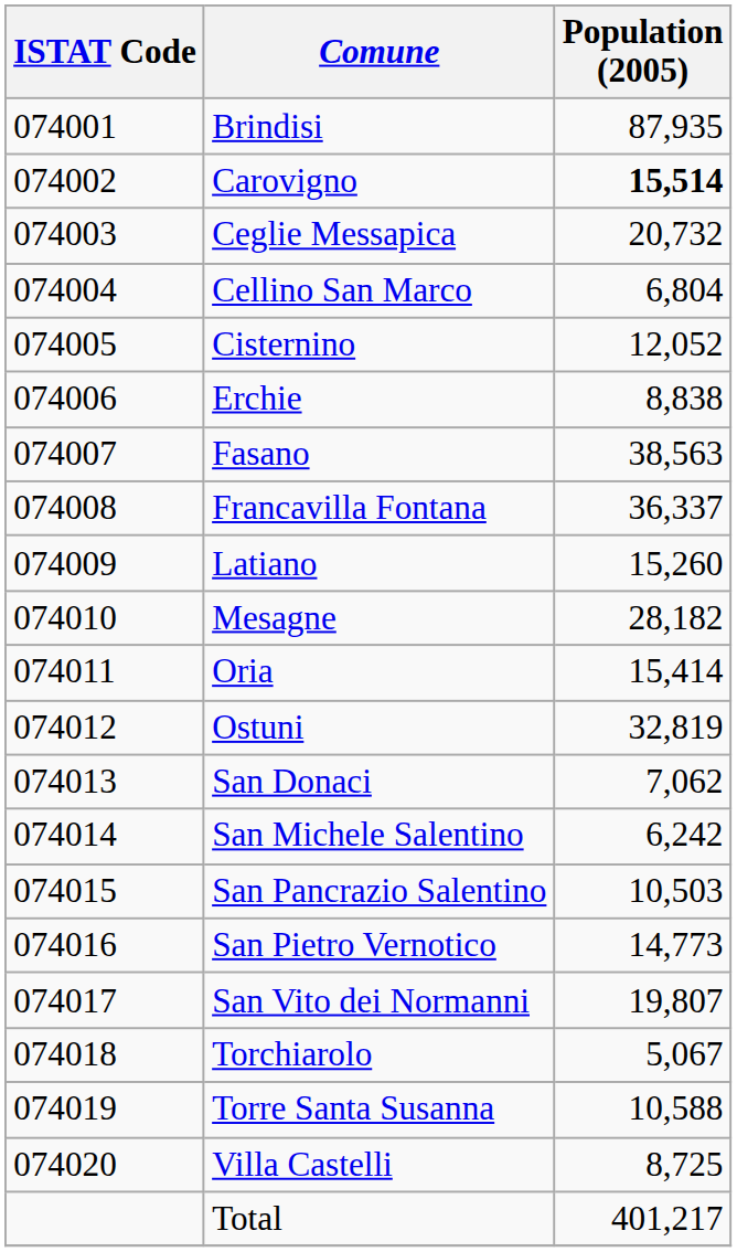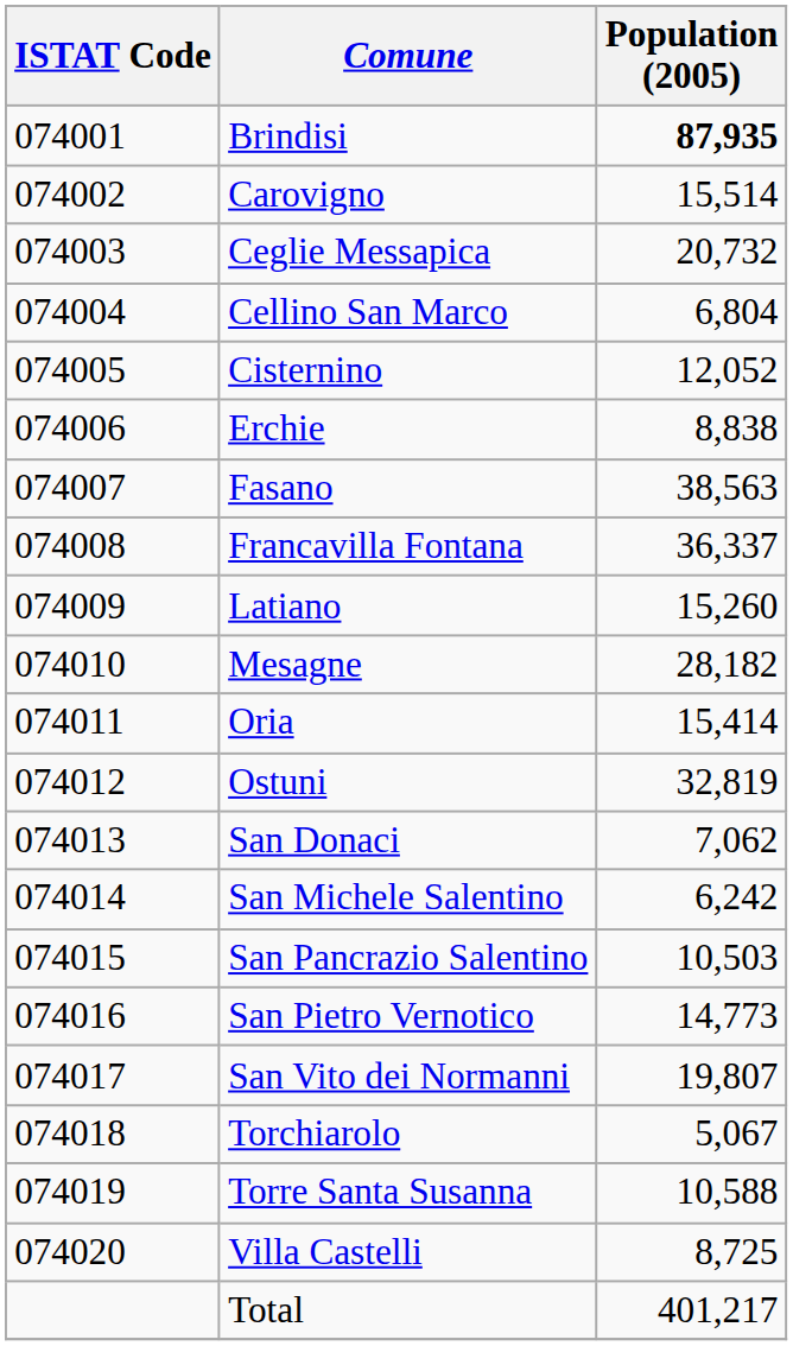Brindisi | Population (2005): normal -> bold
Carovigno | Population (2005): bold -> normal
